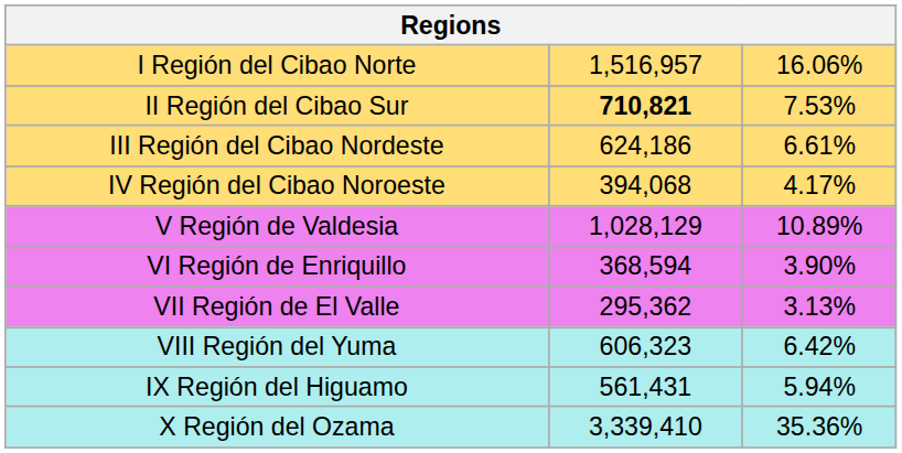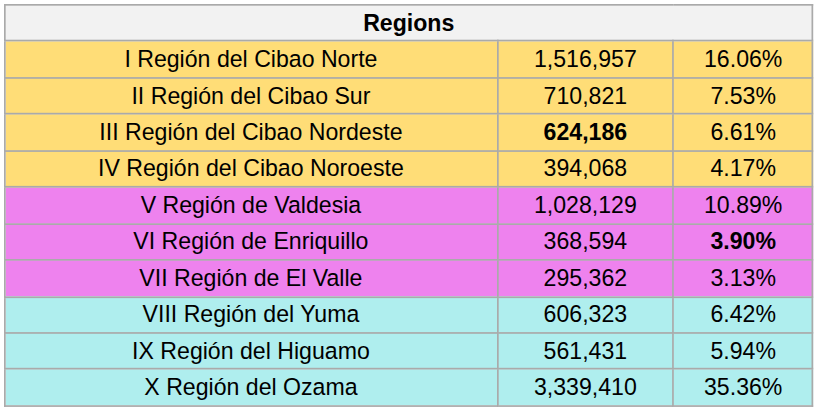II Región del Cibao Sur | column 2: bold -> normal
III Región del Cibao Nordeste | column 2: normal -> bold
VI Región de Enriquillo | column 3: normal -> bold
